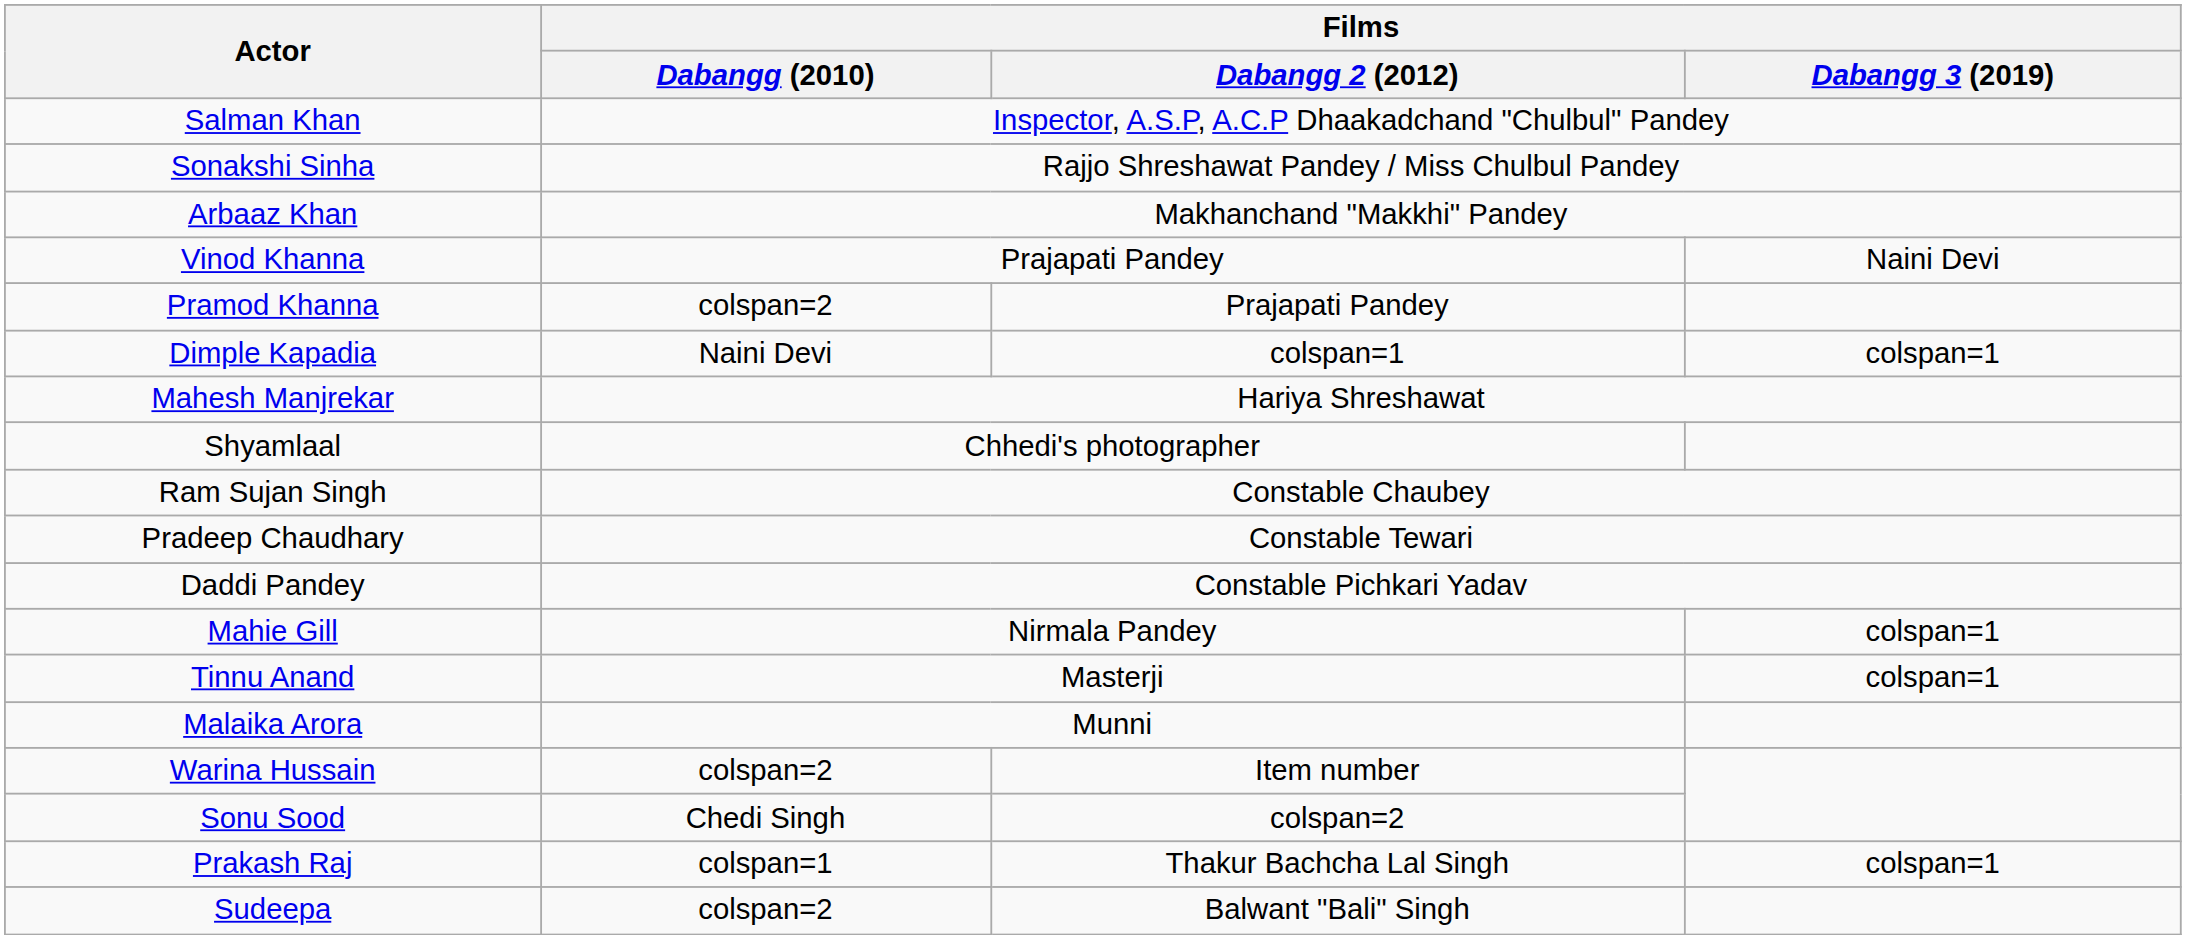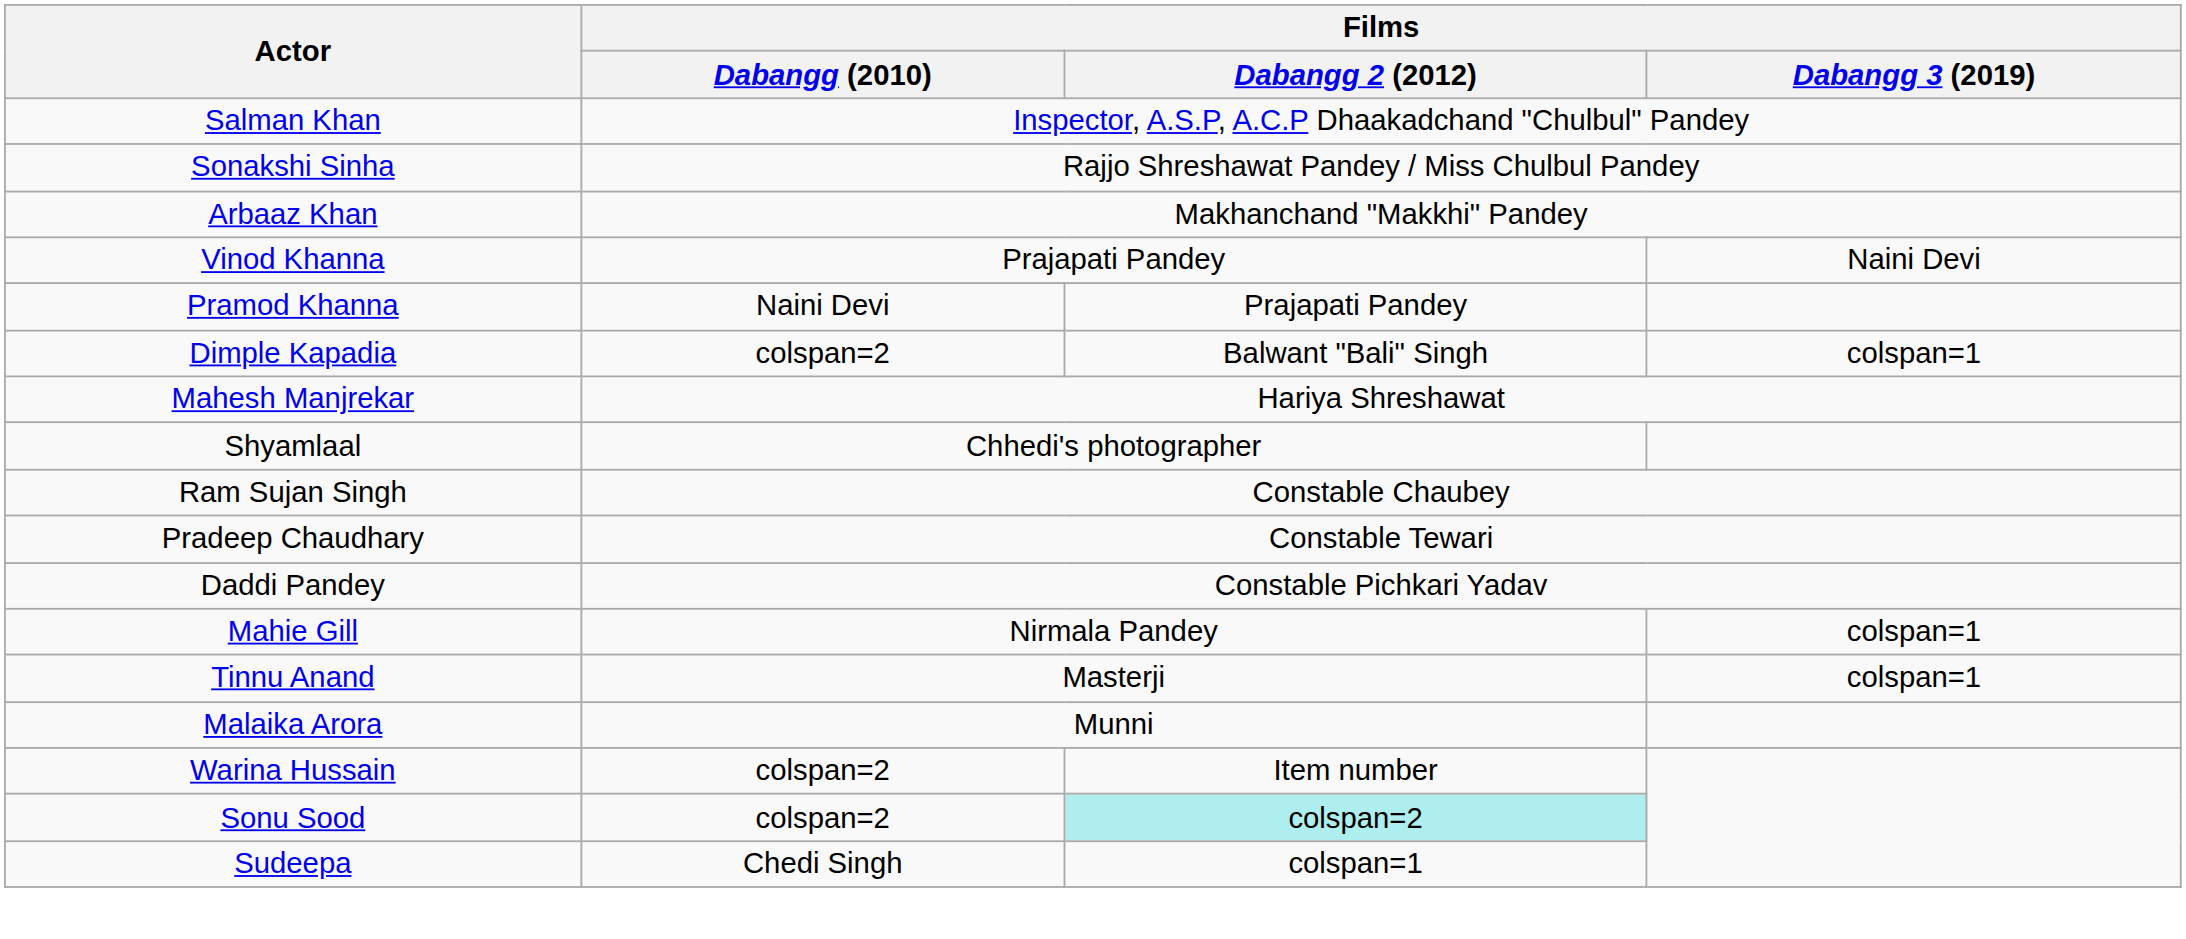Pramod Khanna | Films / Dabangg (2010): colspan=2 -> Naini Devi
Dimple Kapadia | Films / Dabangg (2010): Naini Devi -> colspan=2
Dimple Kapadia | Films / Dabangg 2 (2012): colspan=1 -> Balwant "Bali" Singh
Sonu Sood | Films / Dabangg (2010): Chedi Singh -> colspan=2
Sonu Sood | Films / Dabangg 2 (2012): no background -> paleturquoise background
- row: Prakash Raj | colspan=1 | Thakur Bachcha Lal Singh | colspan=1
Sudeepa | Films / Dabangg (2010): colspan=2 -> Chedi Singh
Sudeepa | Films / Dabangg 2 (2012): Balwant "Bali" Singh -> colspan=1
